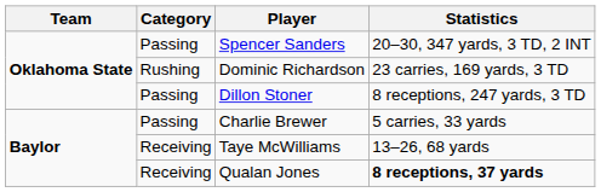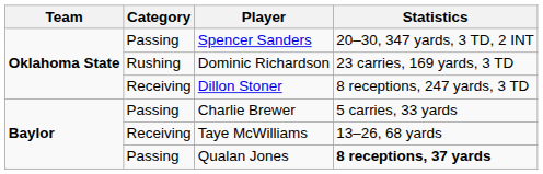Dillon Stoner | Category: Passing -> Receiving
Qualan Jones | Category: Receiving -> Passing
